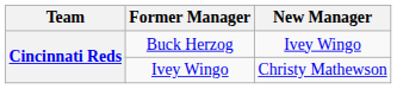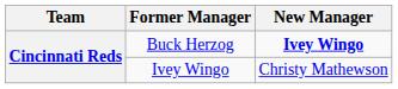Buck Herzog | New Manager: normal -> bold
